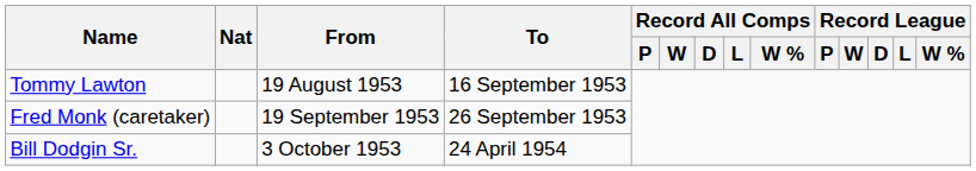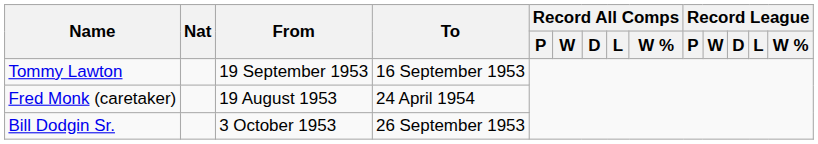Tommy Lawton | From: 19 August 1953 -> 19 September 1953
Fred Monk (caretaker) | From: 19 September 1953 -> 19 August 1953
Fred Monk (caretaker) | To: 26 September 1953 -> 24 April 1954
Bill Dodgin Sr. | To: 24 April 1954 -> 26 September 1953
